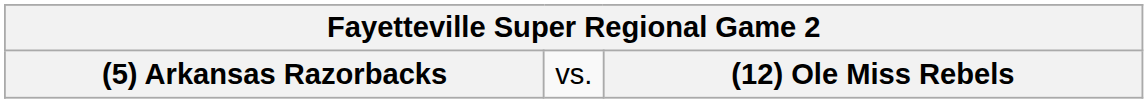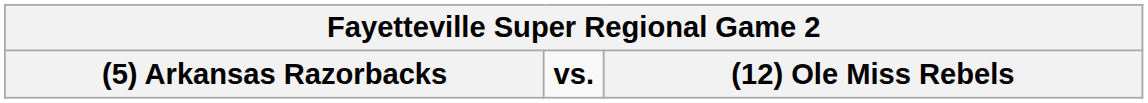(5) Arkansas Razorbacks | column 2: normal -> bold
